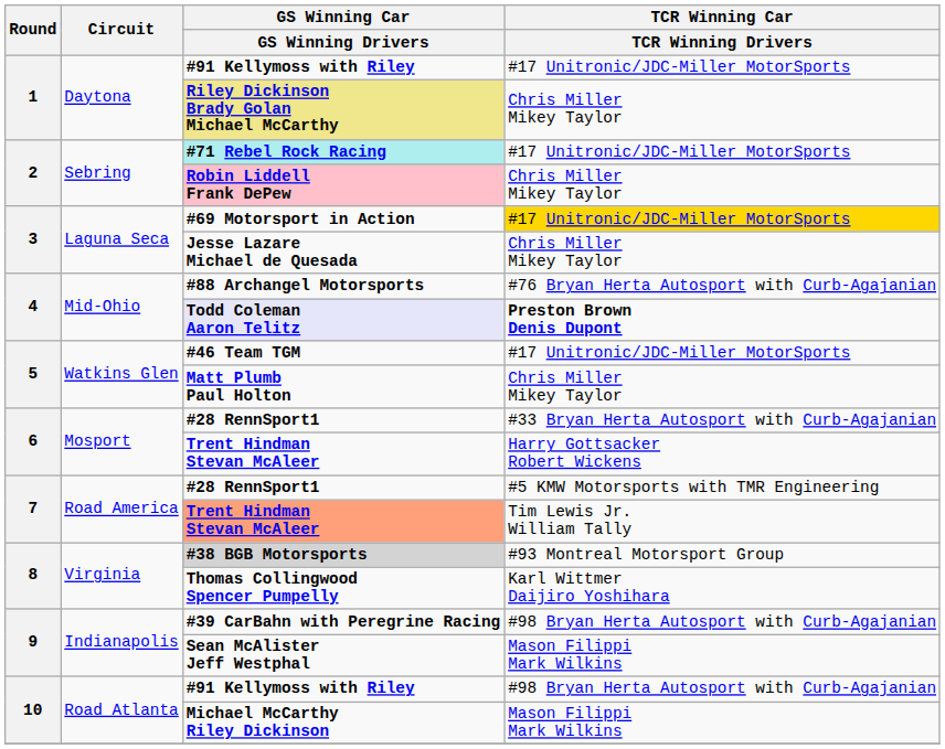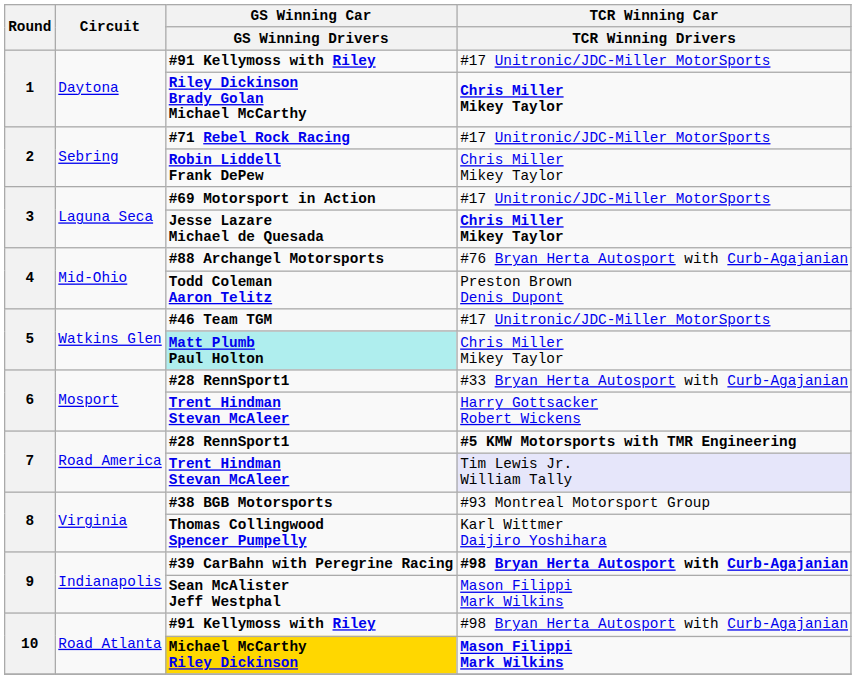Riley Dickinson Brady Golan Michael McCarthy | GS Winning Car / GS Winning Drivers: khaki background -> no background
Riley Dickinson Brady Golan Michael McCarthy | TCR Winning Car / TCR Winning Drivers: normal -> bold
#71 Rebel Rock Racing | GS Winning Car / GS Winning Drivers: paleturquoise background -> no background
Robin Liddell Frank DePew | GS Winning Car / GS Winning Drivers: pink background -> no background
#69 Motorsport in Action | TCR Winning Car / TCR Winning Drivers: gold background -> no background
Jesse Lazare Michael de Quesada | TCR Winning Car / TCR Winning Drivers: normal -> bold
Todd Coleman Aaron Telitz | GS Winning Car / GS Winning Drivers: lavender background -> no background
Todd Coleman Aaron Telitz | TCR Winning Car / TCR Winning Drivers: bold -> normal
Matt Plumb Paul Holton | GS Winning Car / GS Winning Drivers: no background -> paleturquoise background
#28 RennSport1 / #5 KMW Motorsports with TMR Engineering | TCR Winning Car / TCR Winning Drivers: normal -> bold
Trent Hindman Stevan McAleer / Tim Lewis Jr. William Tally | GS Winning Car / GS Winning Drivers: lightsalmon background -> no background
Trent Hindman Stevan McAleer / Tim Lewis Jr. William Tally | TCR Winning Car / TCR Winning Drivers: no background -> lavender background
#38 BGB Motorsports | GS Winning Car / GS Winning Drivers: lightgrey background -> no background
#39 CarBahn with Peregrine Racing | TCR Winning Car / TCR Winning Drivers: normal -> bold
Michael McCarthy Riley Dickinson | GS Winning Car / GS Winning Drivers: no background -> gold background
Michael McCarthy Riley Dickinson | TCR Winning Car / TCR Winning Drivers: normal -> bold
